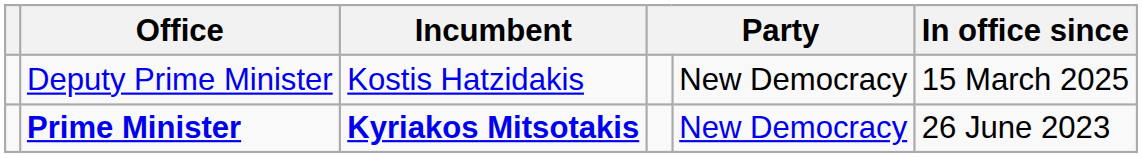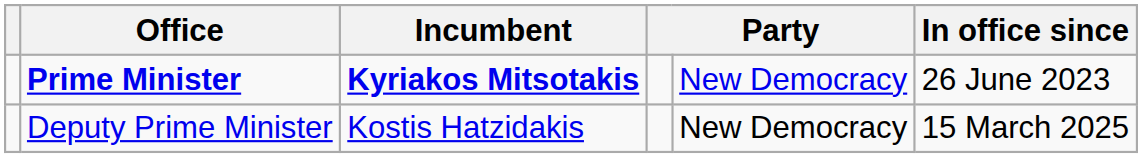rows swapped: Prime Minister <-> Deputy Prime Minister
